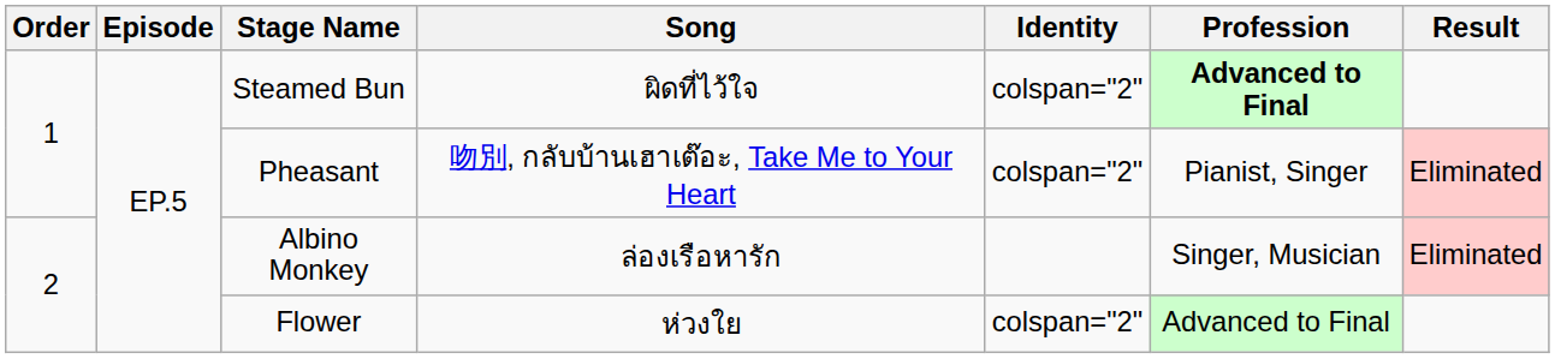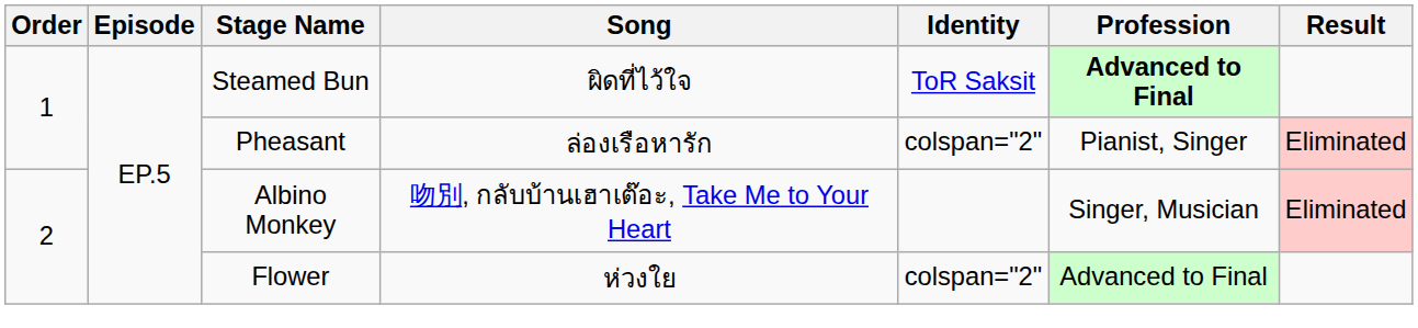Steamed Bun | Identity: colspan="2" -> ToR Saksit
Pheasant | Song: 吻別, กลับบ้านเฮาเต๊อะ, Take Me to Your Heart -> ล่องเรือหารัก
Albino Monkey | Song: ล่องเรือหารัก -> 吻別, กลับบ้านเฮาเต๊อะ, Take Me to Your Heart
